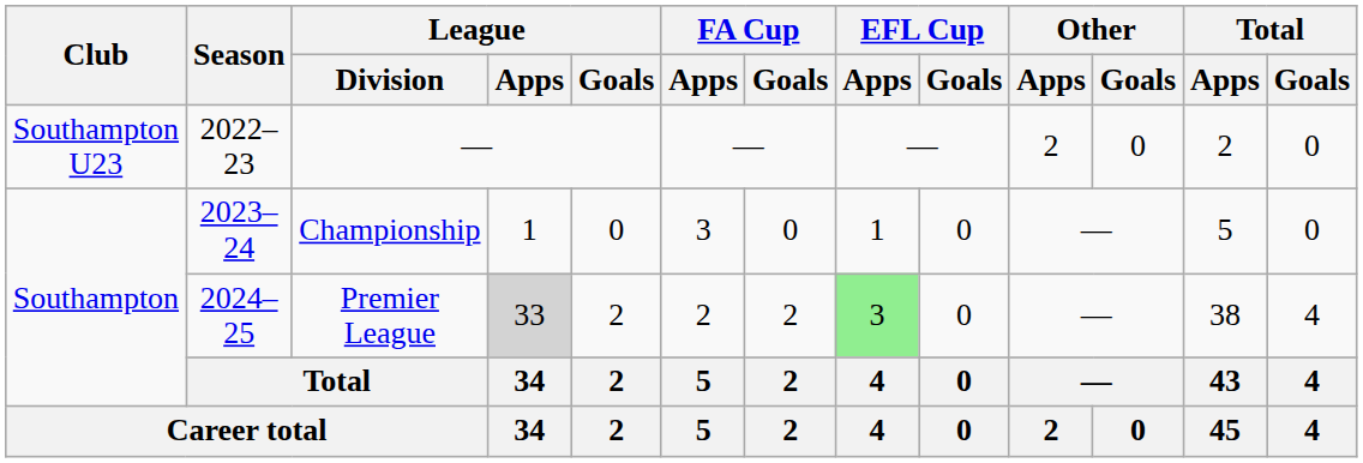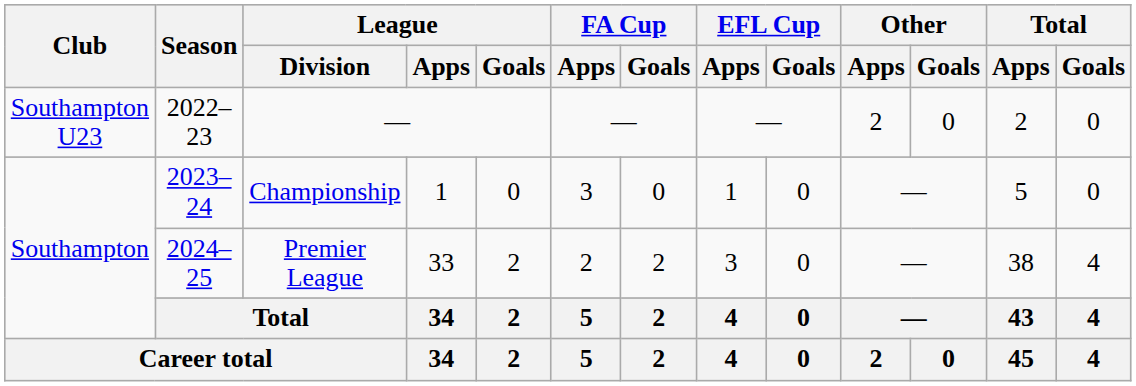Premier League | League / Apps: lightgrey background -> no background
Premier League | EFL Cup / Apps: lightgreen background -> no background
